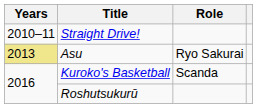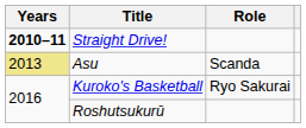Straight Drive! | Years: normal -> bold
Asu | Role: Ryo Sakurai -> Scanda
Kuroko's Basketball | Role: Scanda -> Ryo Sakurai
